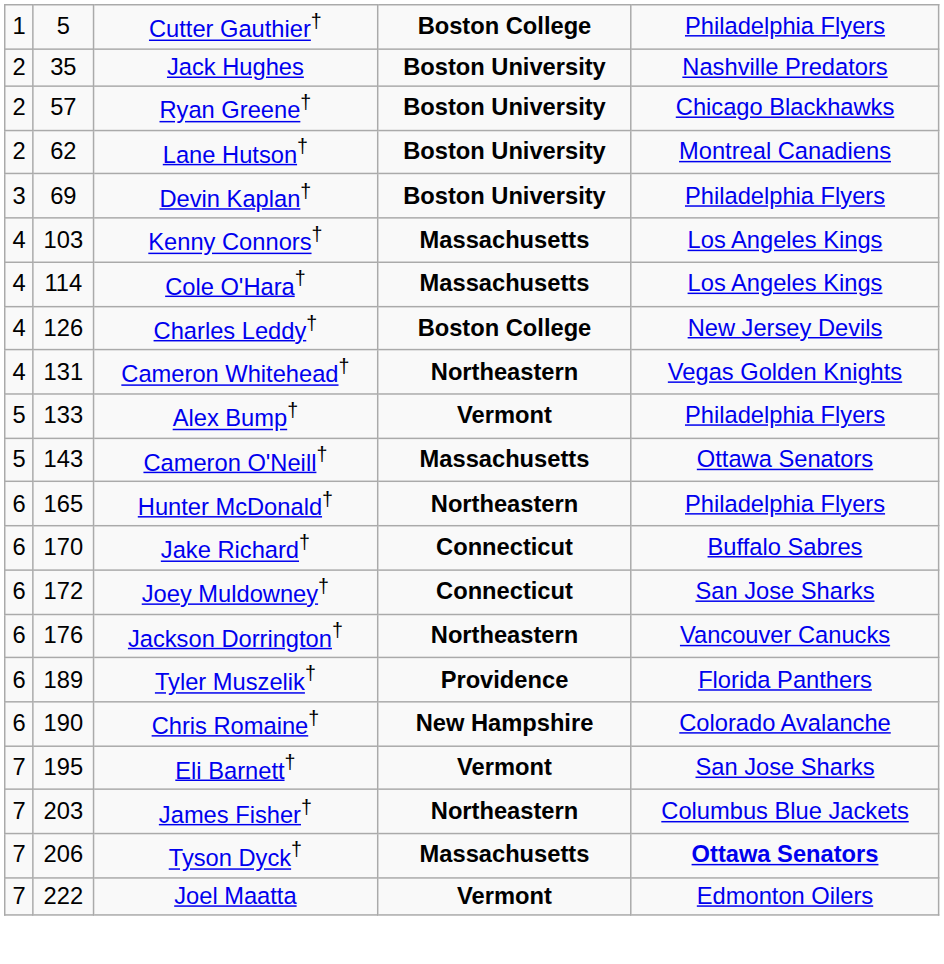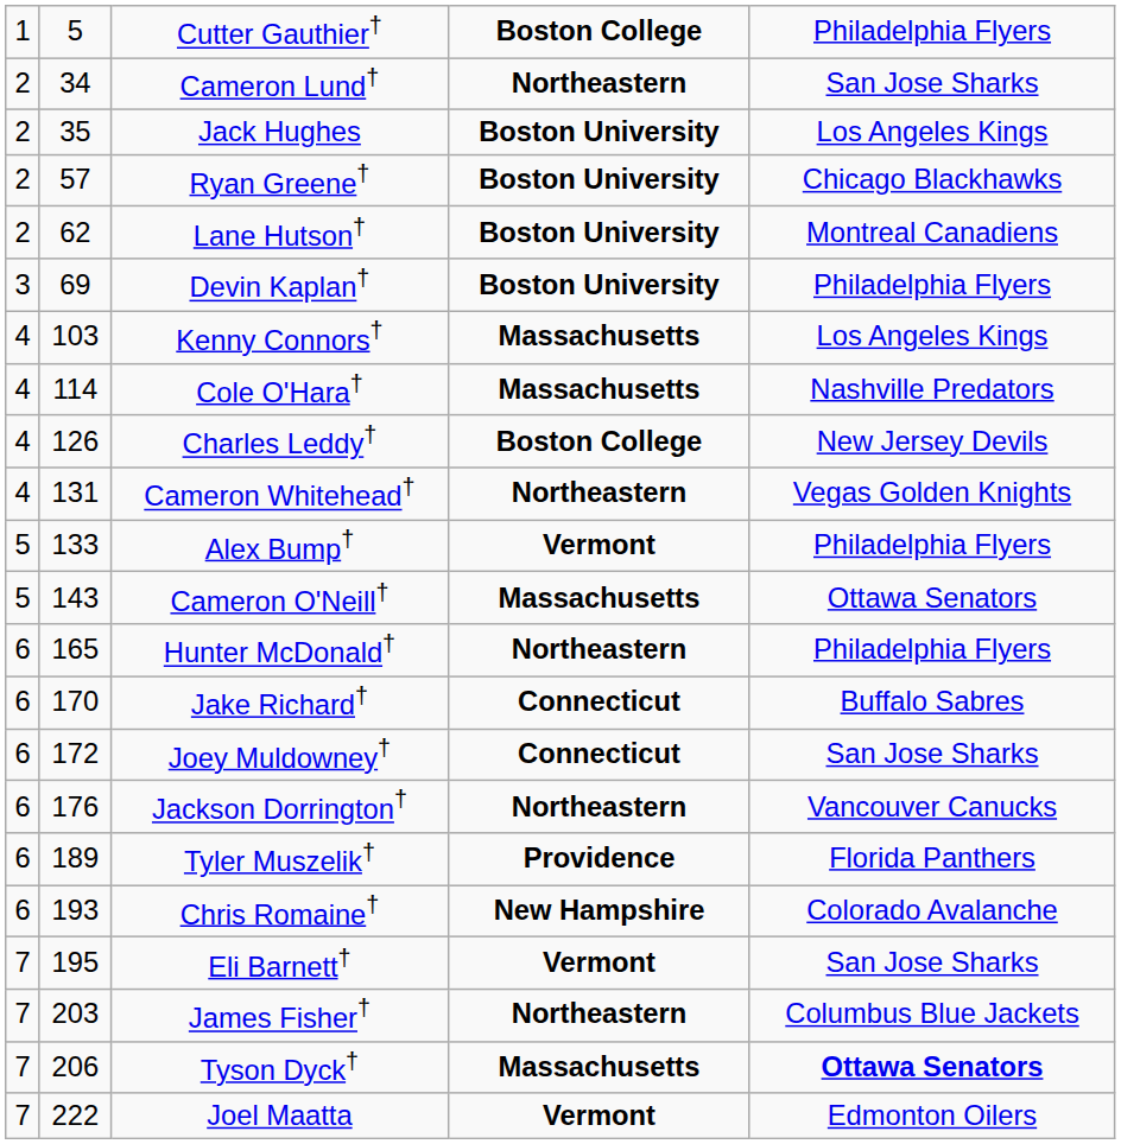+ row: 2 | 34 | Cameron Lund† | Northeastern | San Jose Sharks
Jack Hughes | column 5: Nashville Predators -> Los Angeles Kings
Cole O'Hara† | column 5: Los Angeles Kings -> Nashville Predators
Chris Romaine† | column 2: 190 -> 193
